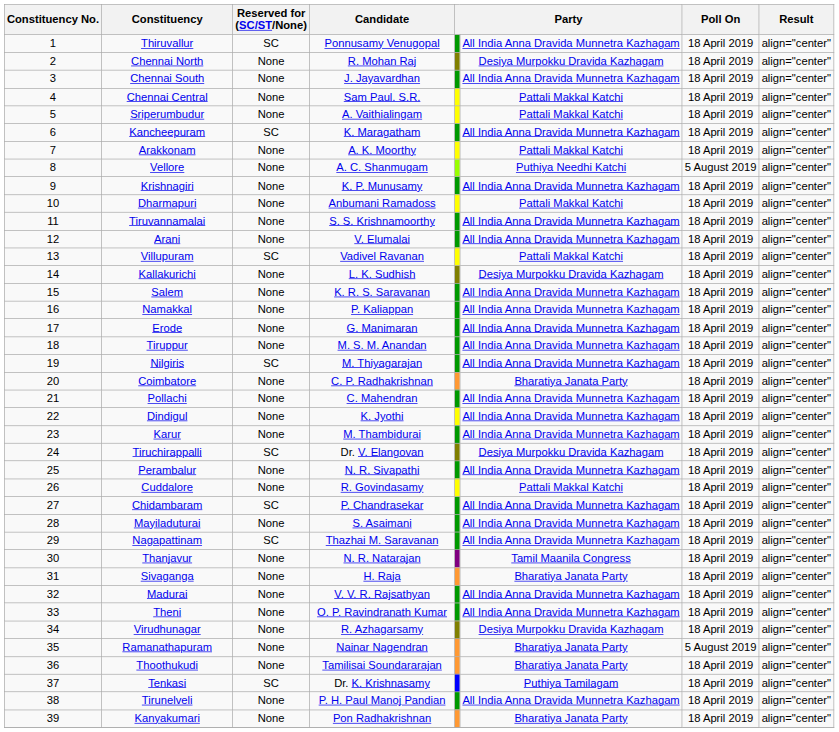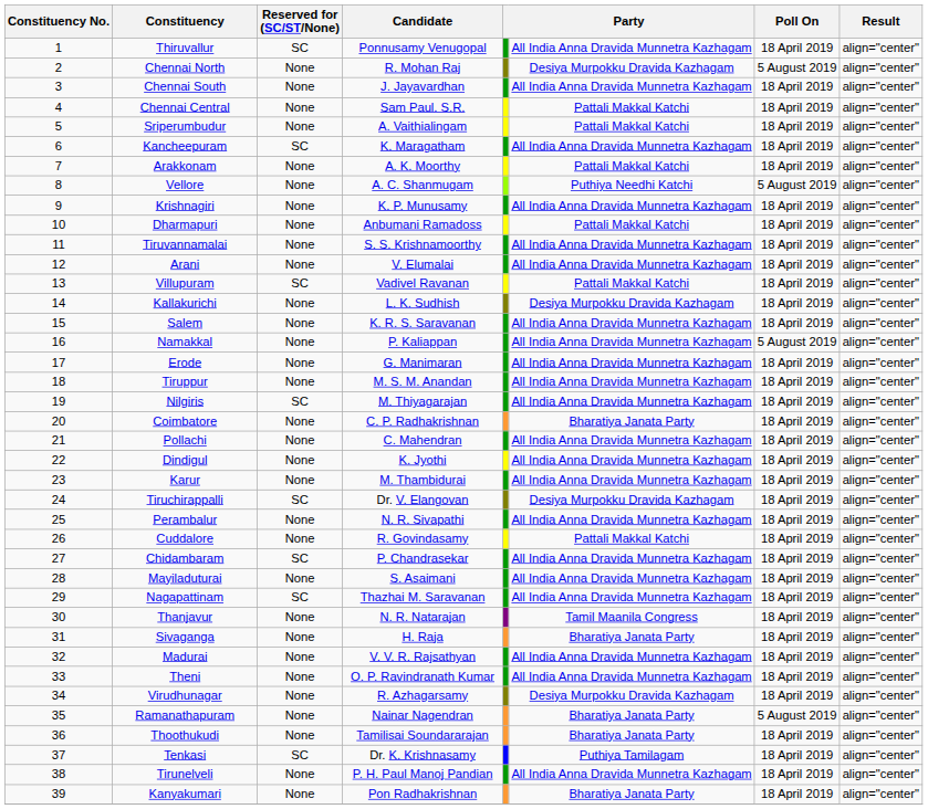Chennai North | Poll On: 18 April 2019 -> 5 August 2019
Namakkal | Poll On: 18 April 2019 -> 5 August 2019
